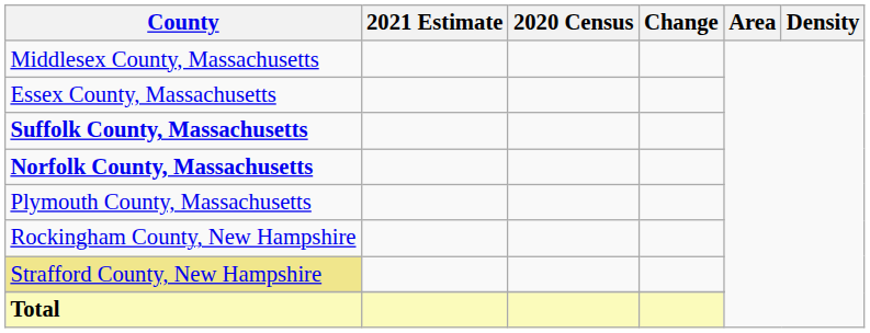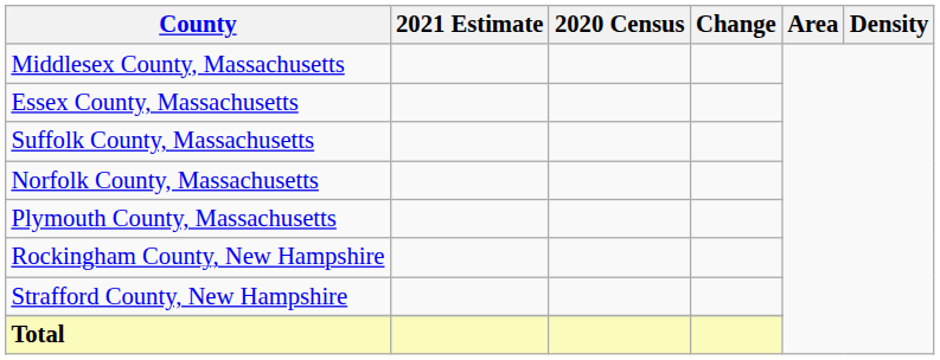Suffolk County, Massachusetts | County: bold -> normal
Norfolk County, Massachusetts | County: bold -> normal
Strafford County, New Hampshire | County: khaki background -> no background
